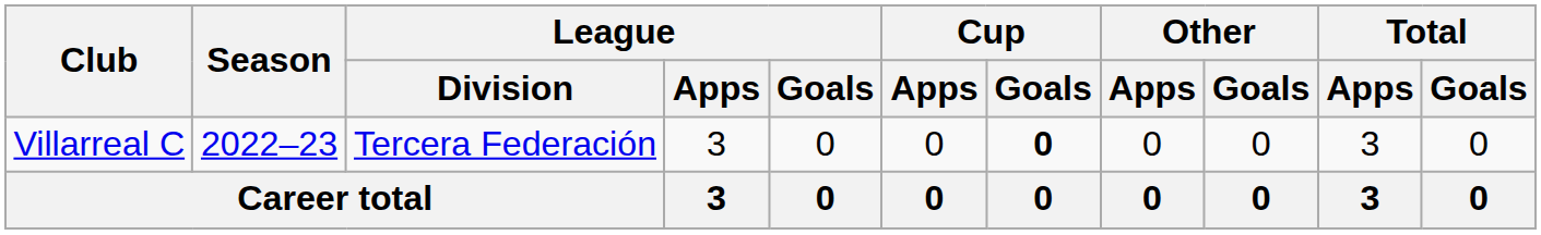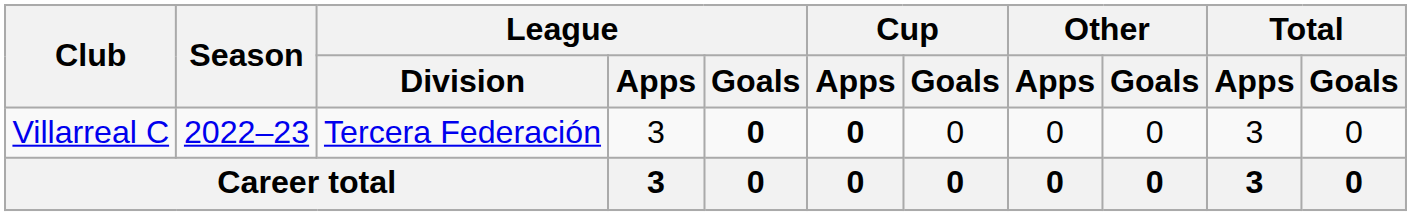Villarreal C | League / Goals: normal -> bold
Villarreal C | Cup / Apps: normal -> bold
Villarreal C | Cup / Goals: bold -> normal
